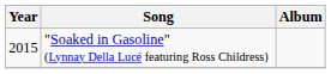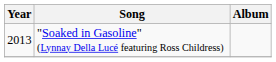row 2 | Year: 2015 -> 2013
